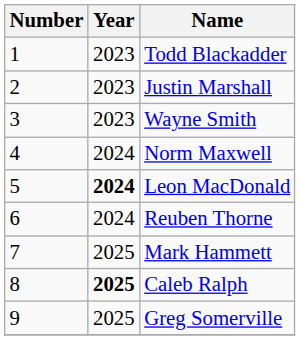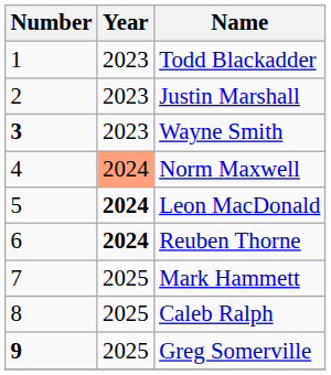Wayne Smith | Number: normal -> bold
Norm Maxwell | Year: no background -> lightsalmon background
Reuben Thorne | Year: normal -> bold
Caleb Ralph | Year: bold -> normal
Greg Somerville | Number: normal -> bold
